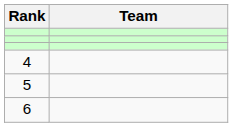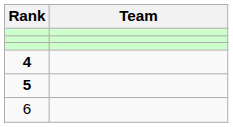row 5 | Rank: normal -> bold
row 6 | Rank: normal -> bold
